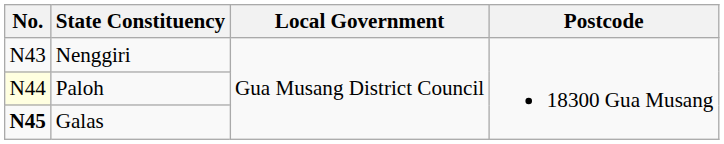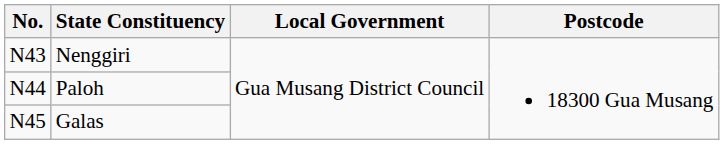Paloh | No.: lightyellow background -> no background
Galas | No.: bold -> normal
